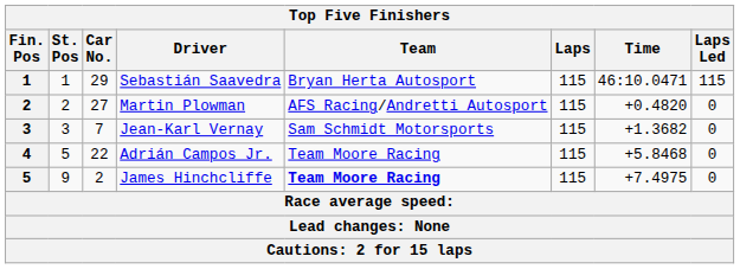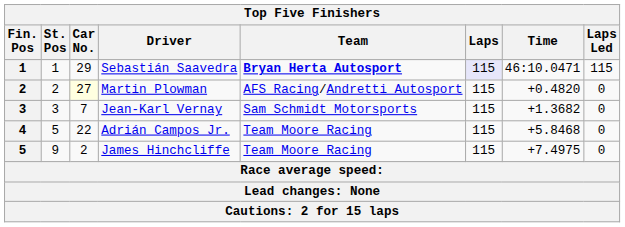Sebastián Saavedra | Team: normal -> bold
Sebastián Saavedra | Laps: no background -> lavender background
Martin Plowman | Car No.: no background -> lightyellow background
James Hinchcliffe | Team: bold -> normal
